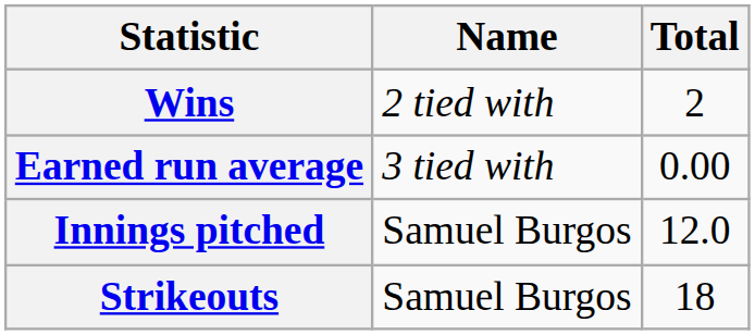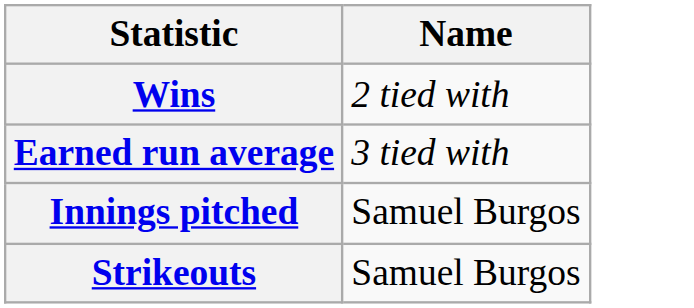- column: Total | 2 | 0.00 | 12.0 | 18
